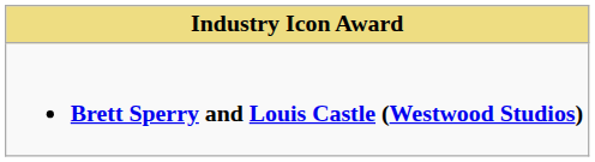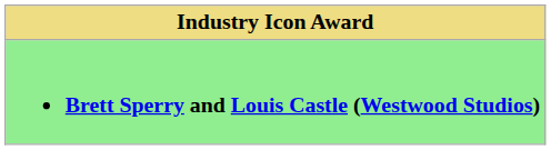row 2 | column 1: no background -> lightgreen background
